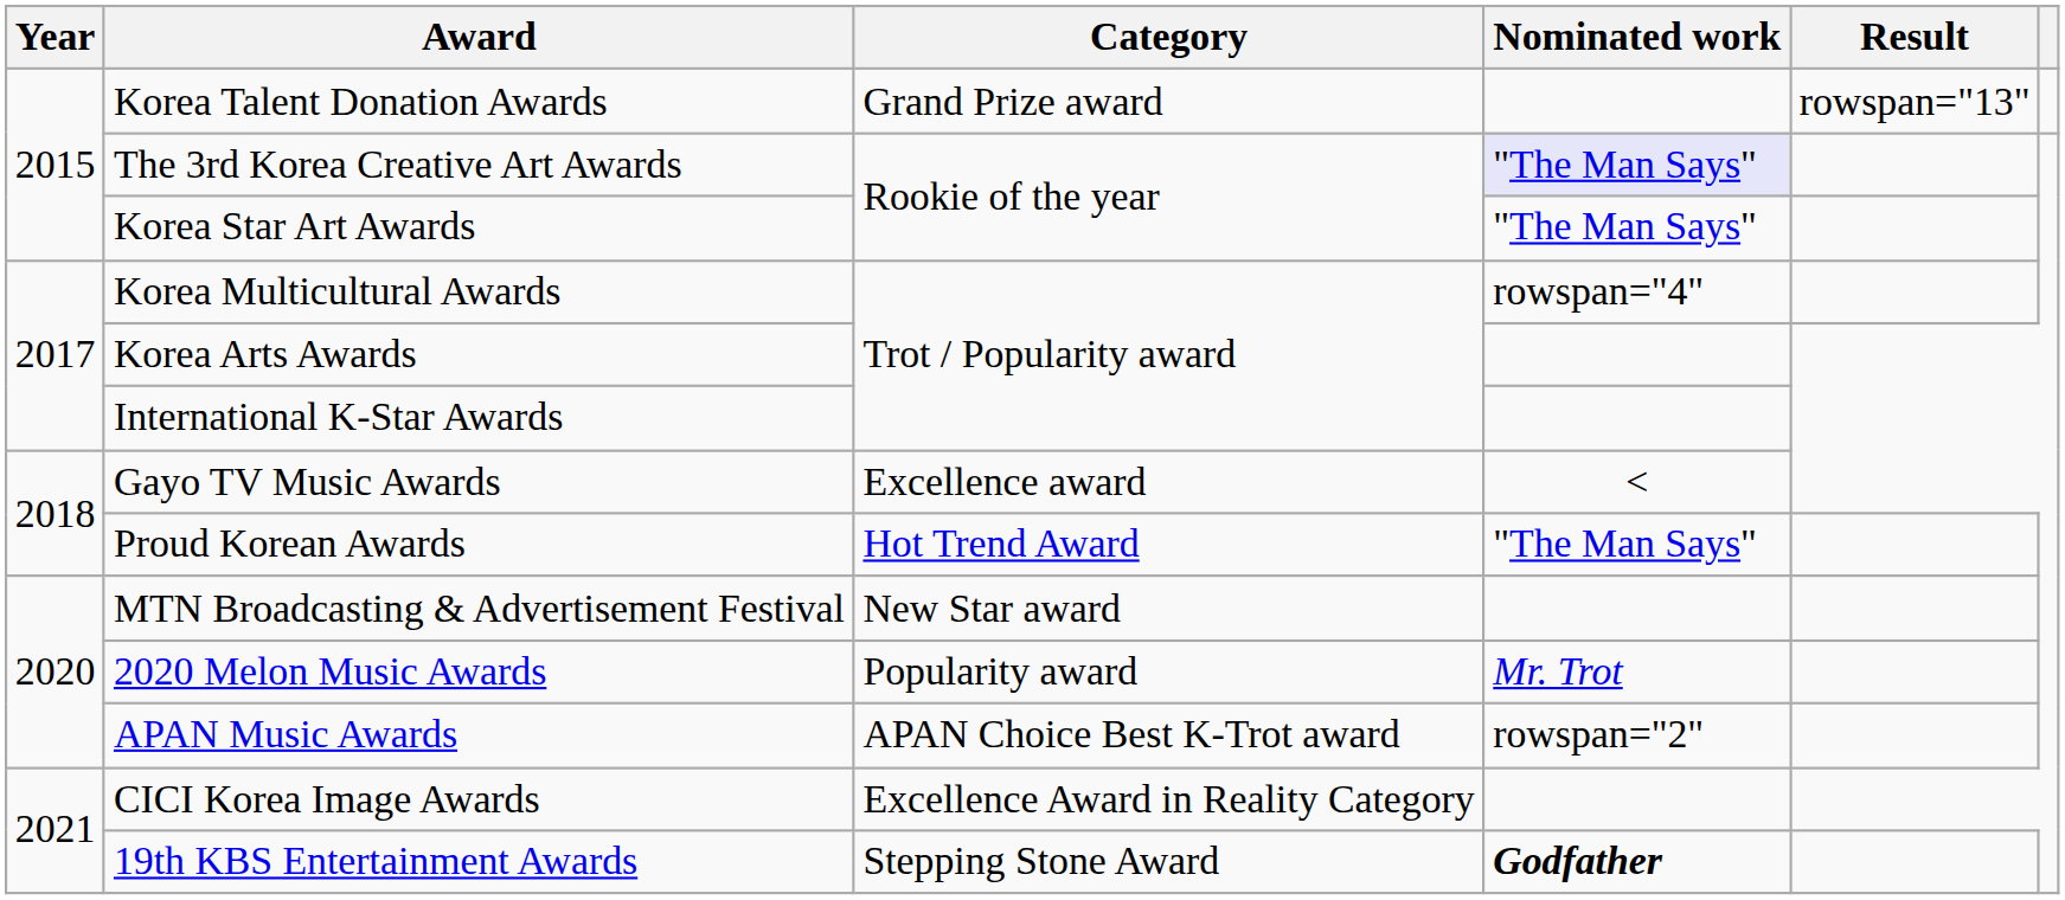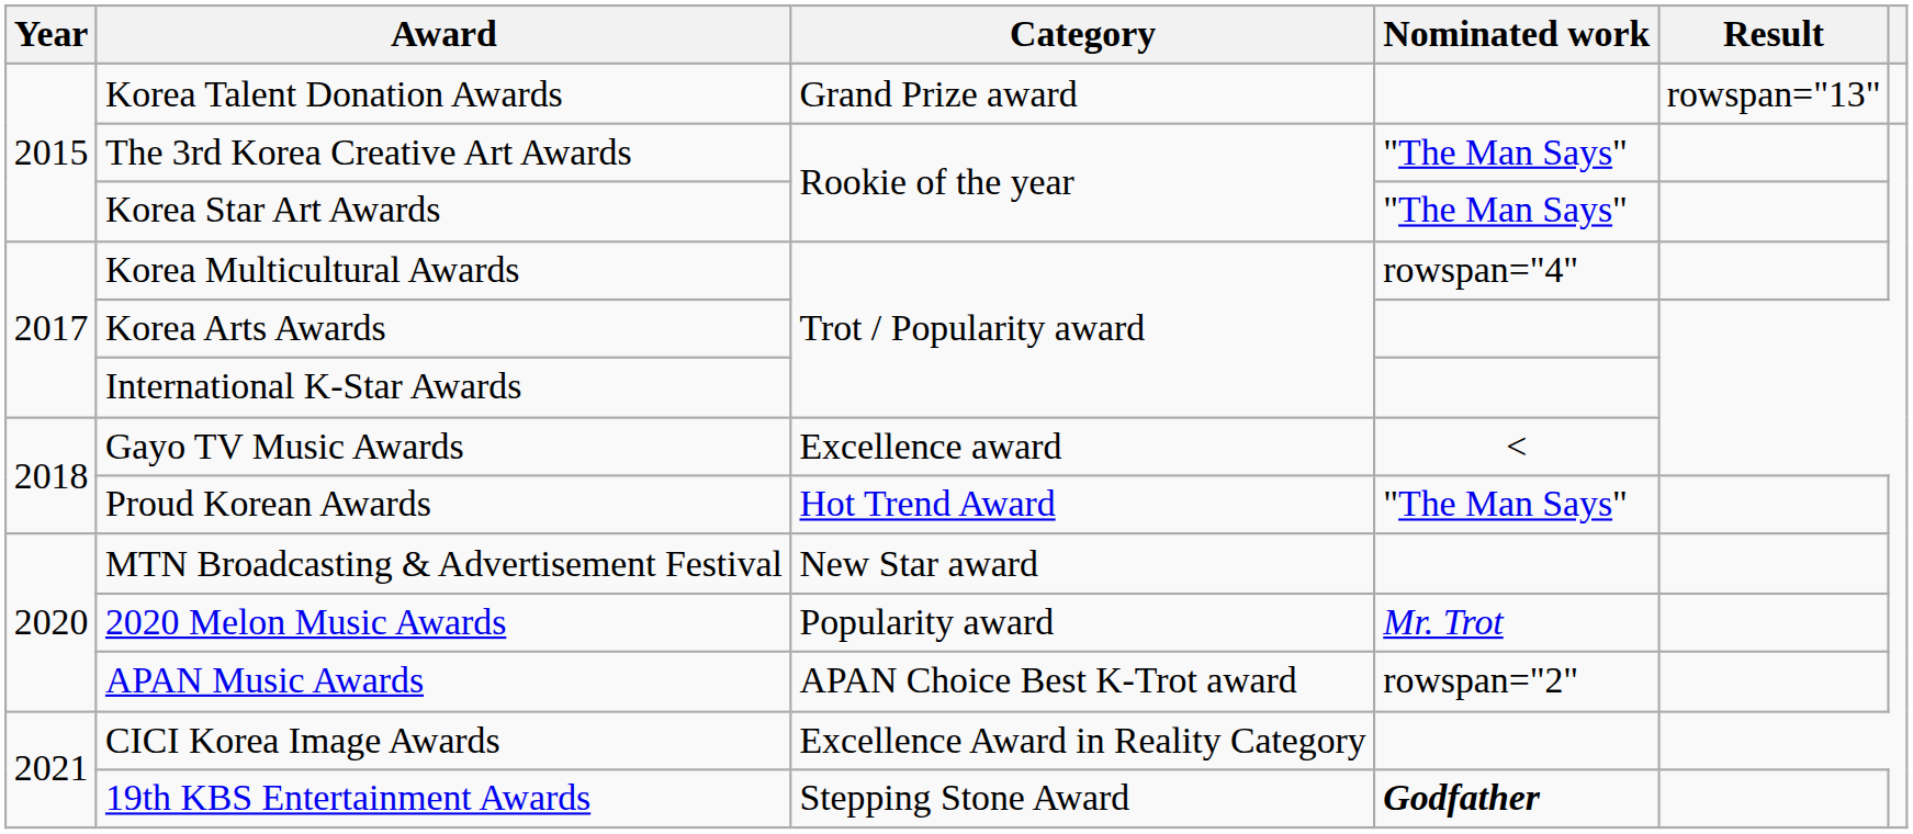The 3rd Korea Creative Art Awards | Nominated work: lavender background -> no background
